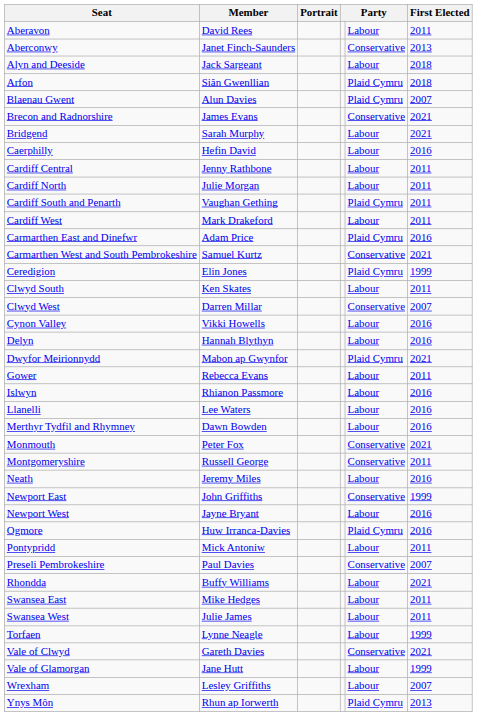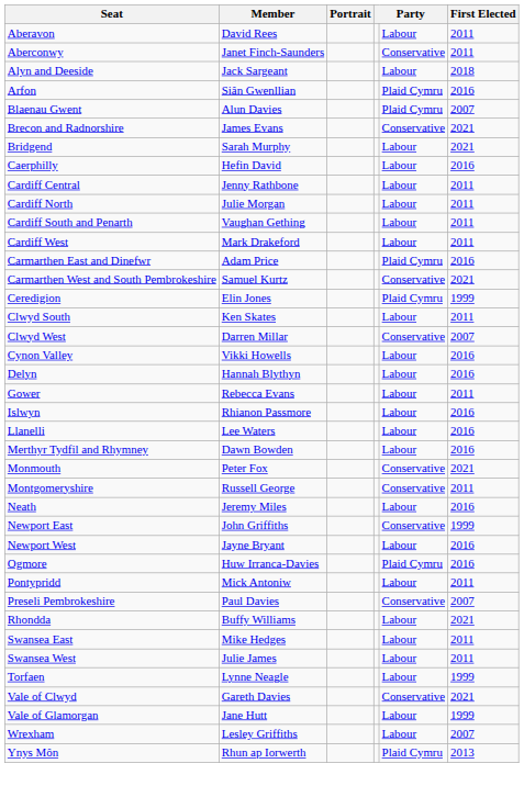Aberconwy | First Elected: 2013 -> 2011
Arfon | First Elected: 2018 -> 2016
Cardiff South and Penarth | column 5: Plaid Cymru -> Labour
- row: Dwyfor Meirionnydd | Mabon ap Gwynfor | Plaid Cymru | 2021
